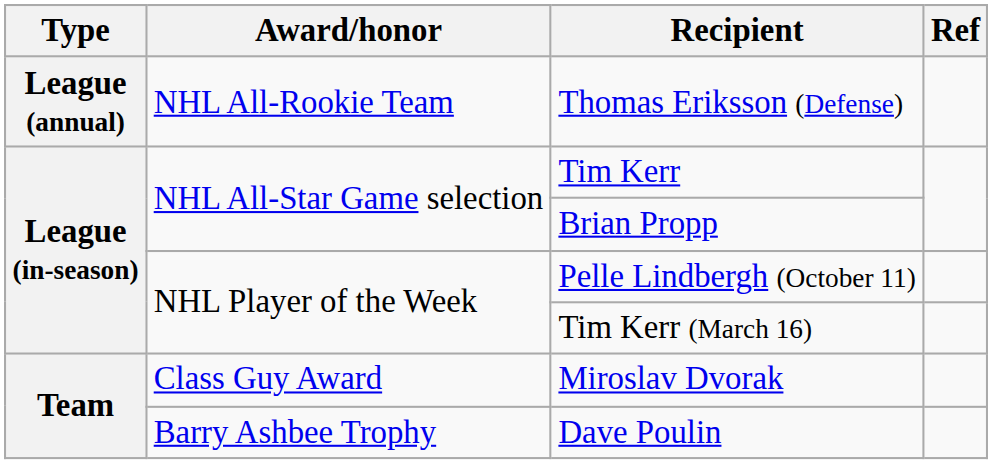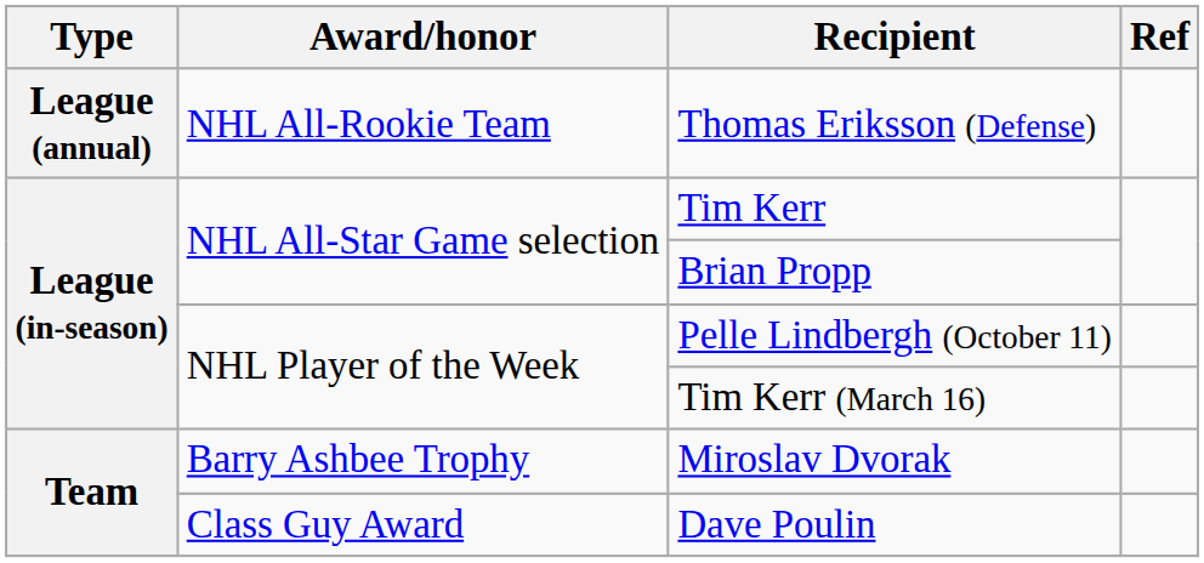Miroslav Dvorak | Award/honor: Class Guy Award -> Barry Ashbee Trophy
Dave Poulin | Award/honor: Barry Ashbee Trophy -> Class Guy Award
